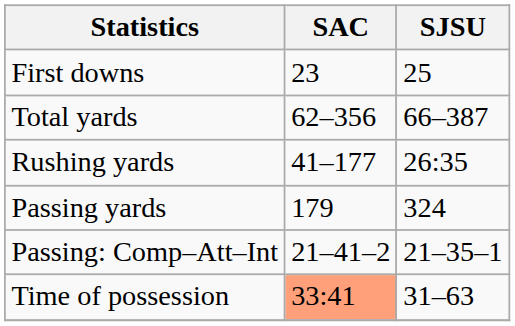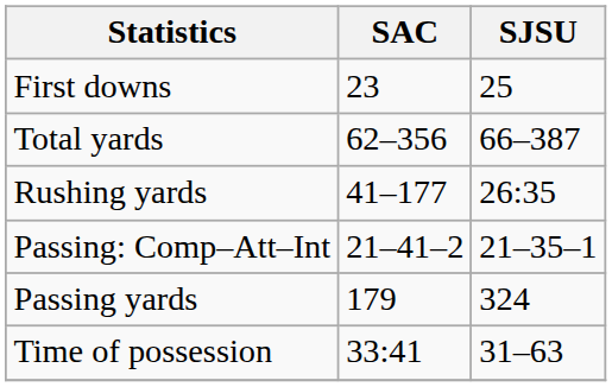rows swapped: Passing yards <-> Passing: Comp–Att–Int
Time of possession | SAC: lightsalmon background -> no background
